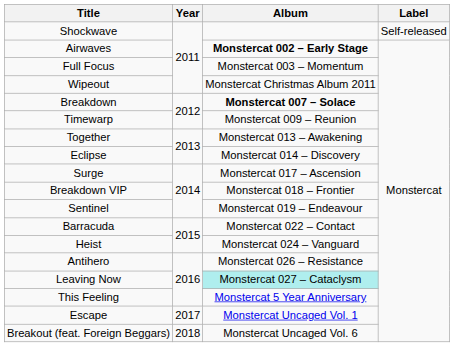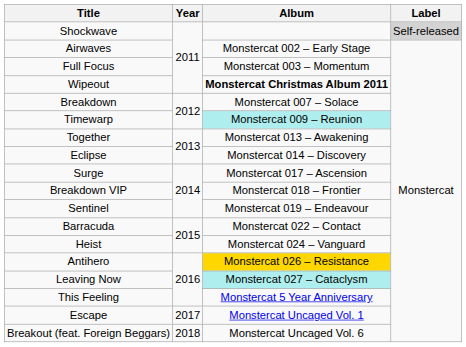Shockwave | Label: no background -> lightgrey background
Airwaves | Album: bold -> normal
Wipeout | Album: normal -> bold
Breakdown | Album: bold -> normal
Timewarp | Album: no background -> paleturquoise background
Antihero | Album: no background -> gold background
